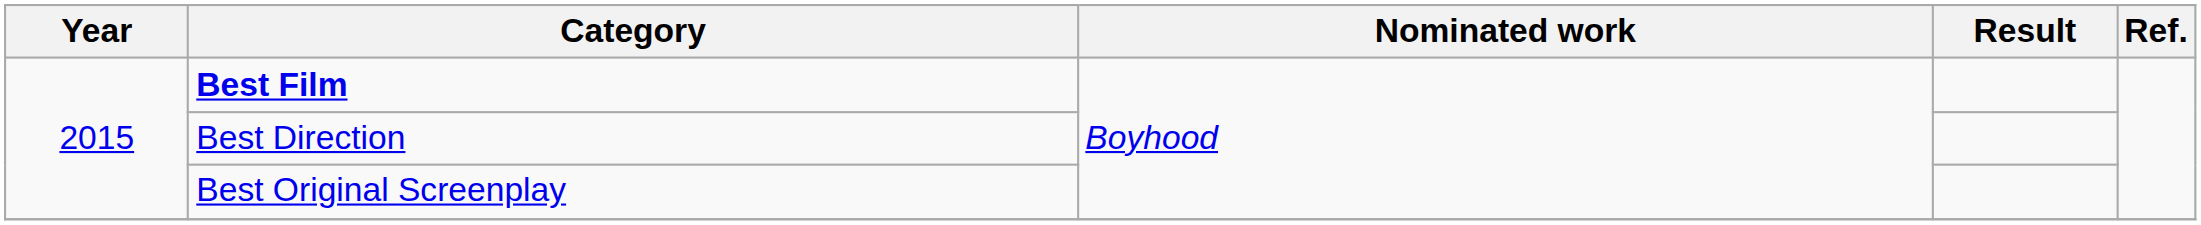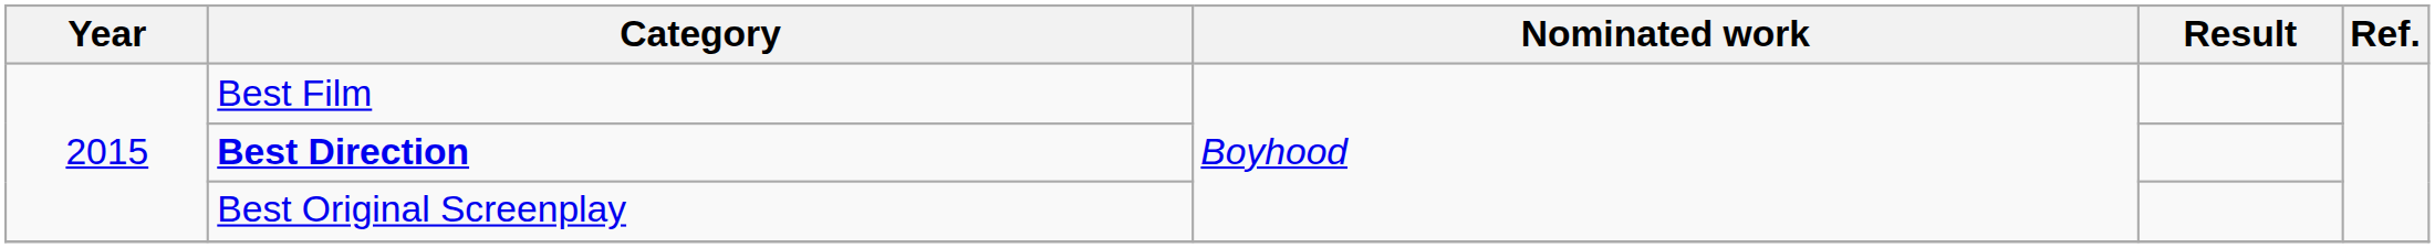Best Film | Category: bold -> normal
Best Direction | Category: normal -> bold
